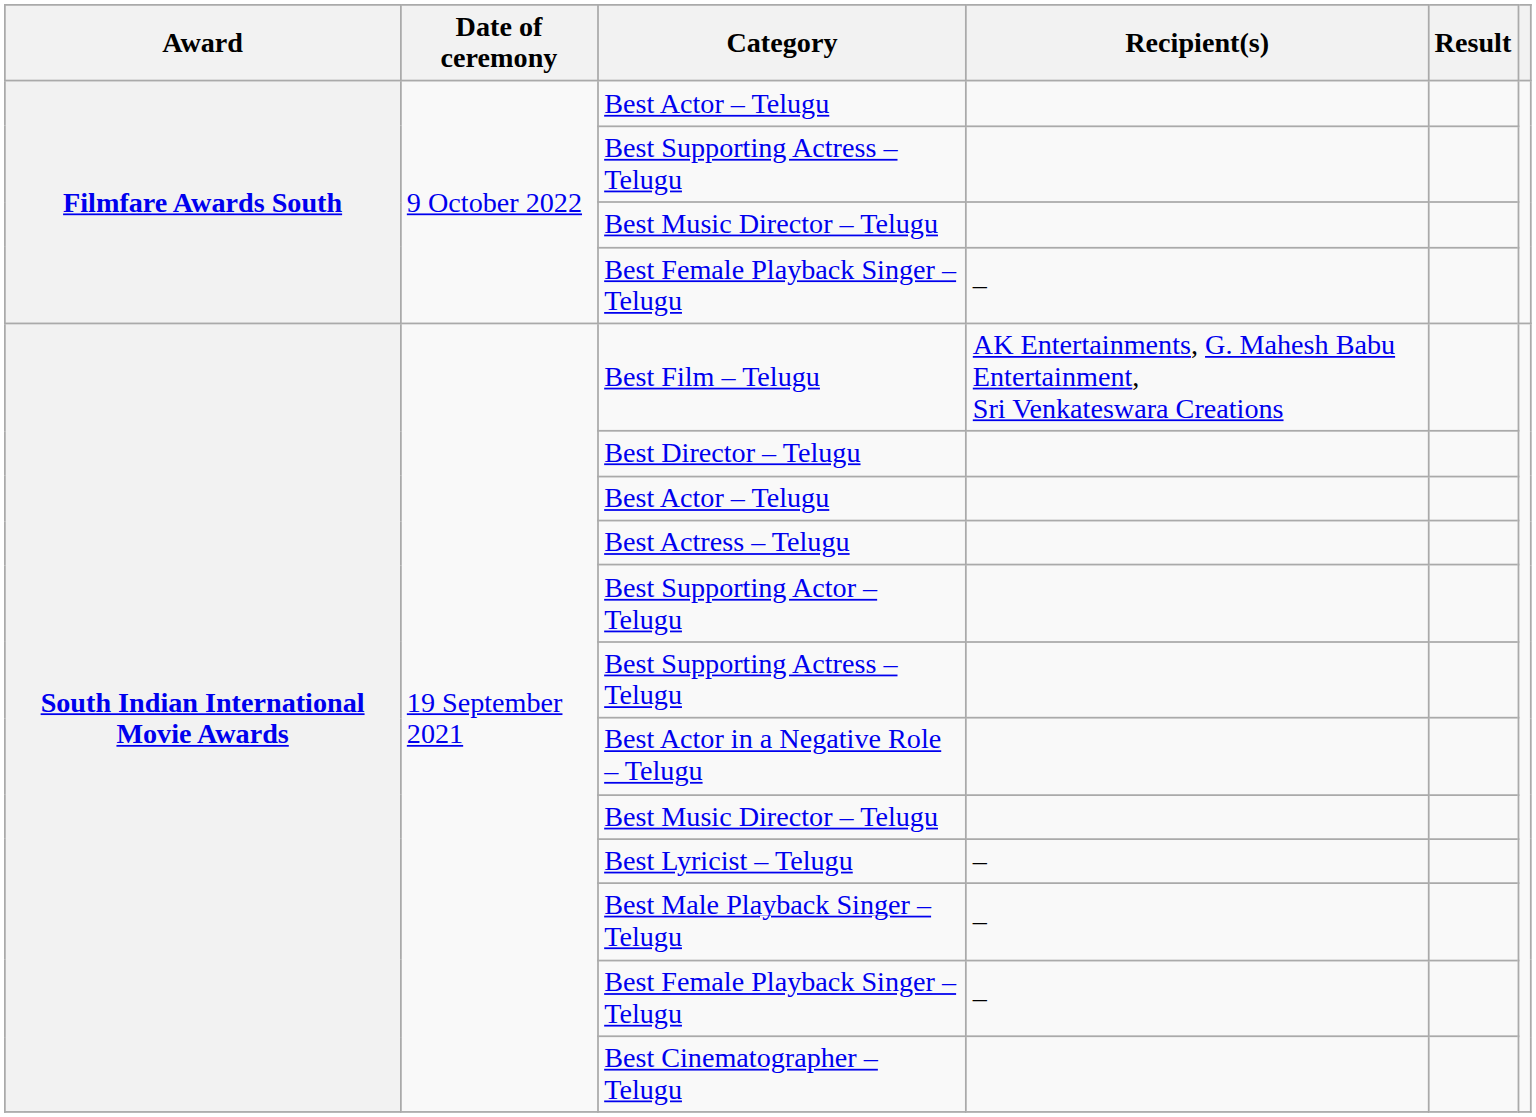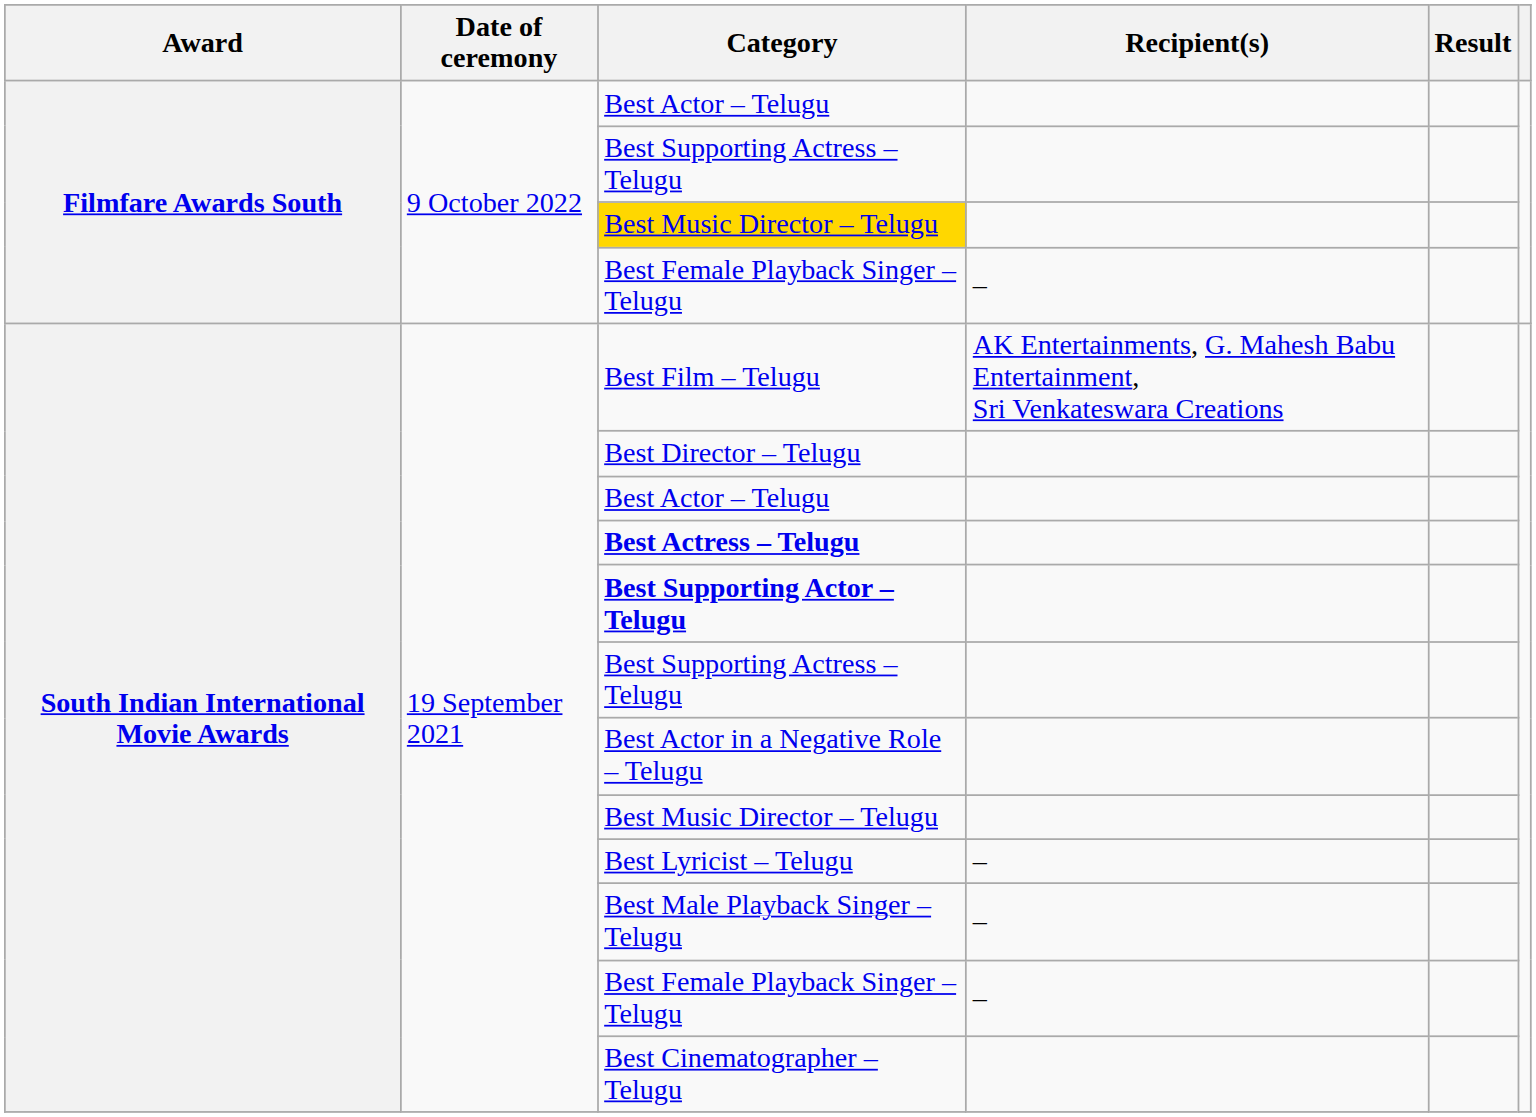Filmfare Awards South / Best Music Director – Telugu | Category: no background -> gold background
Best Actress – Telugu | Category: normal -> bold
Best Supporting Actor – Telugu | Category: normal -> bold
